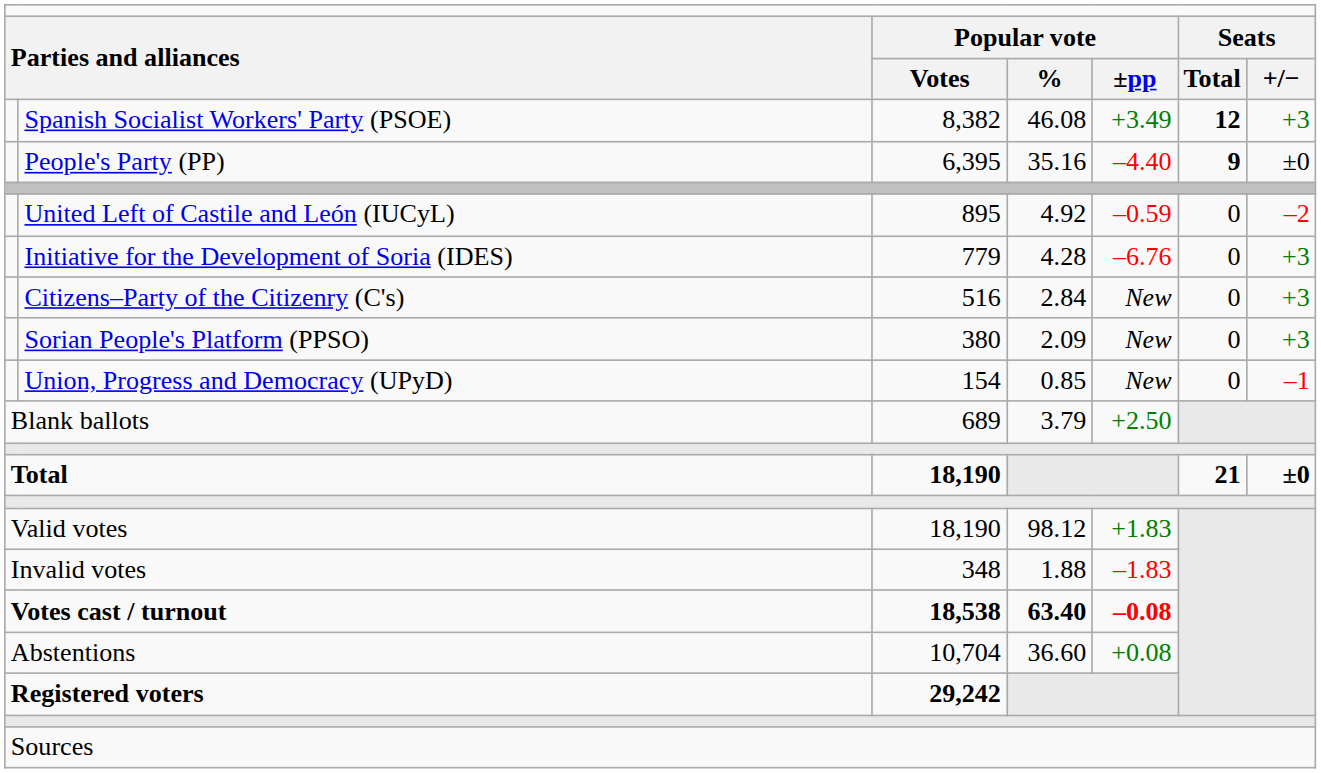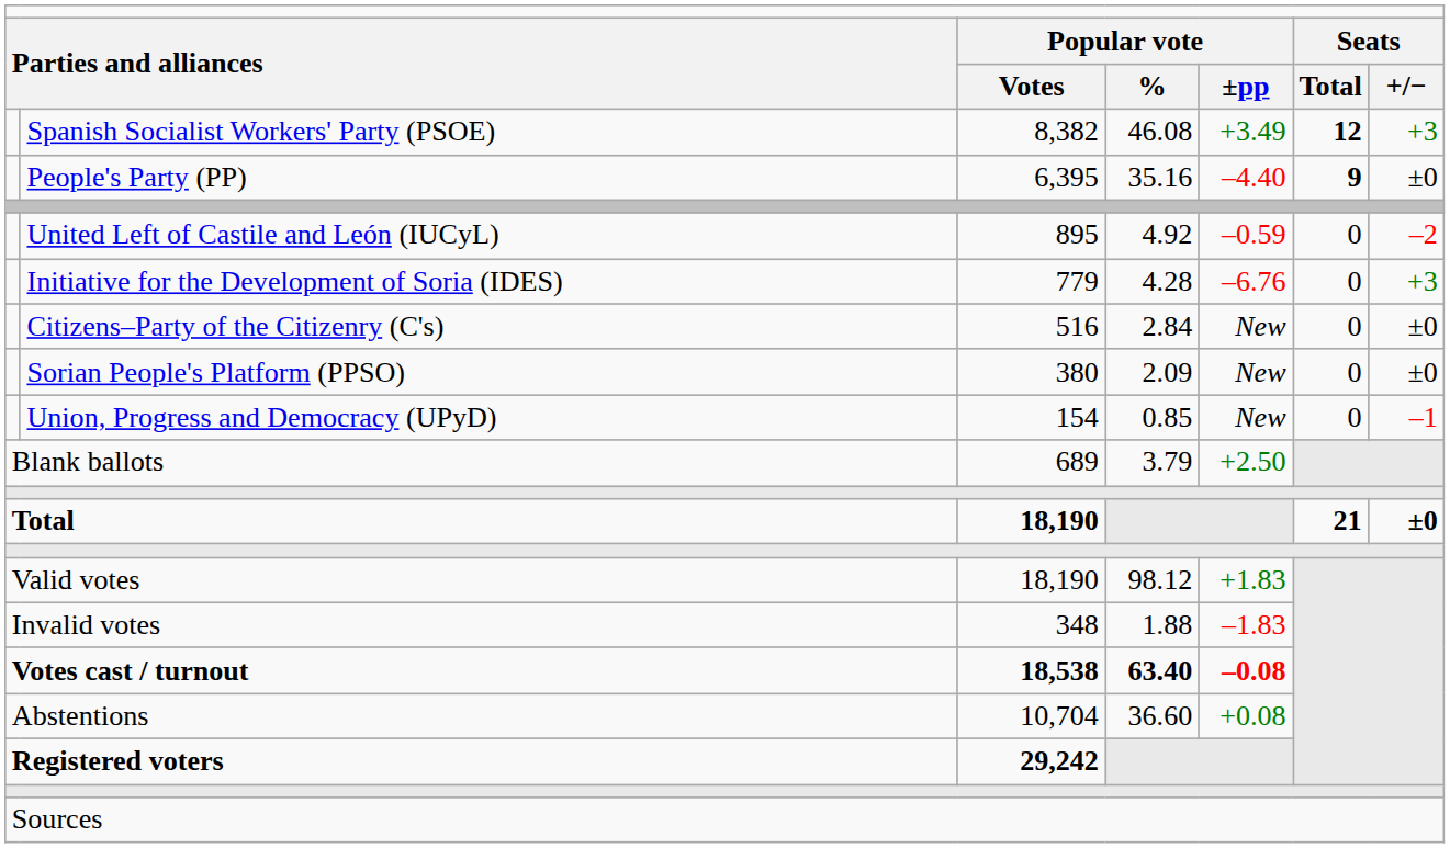Citizens–Party of the Citizenry (C's) | column 7: +3 -> ±0
Sorian People's Platform (PPSO) | column 7: +3 -> ±0
